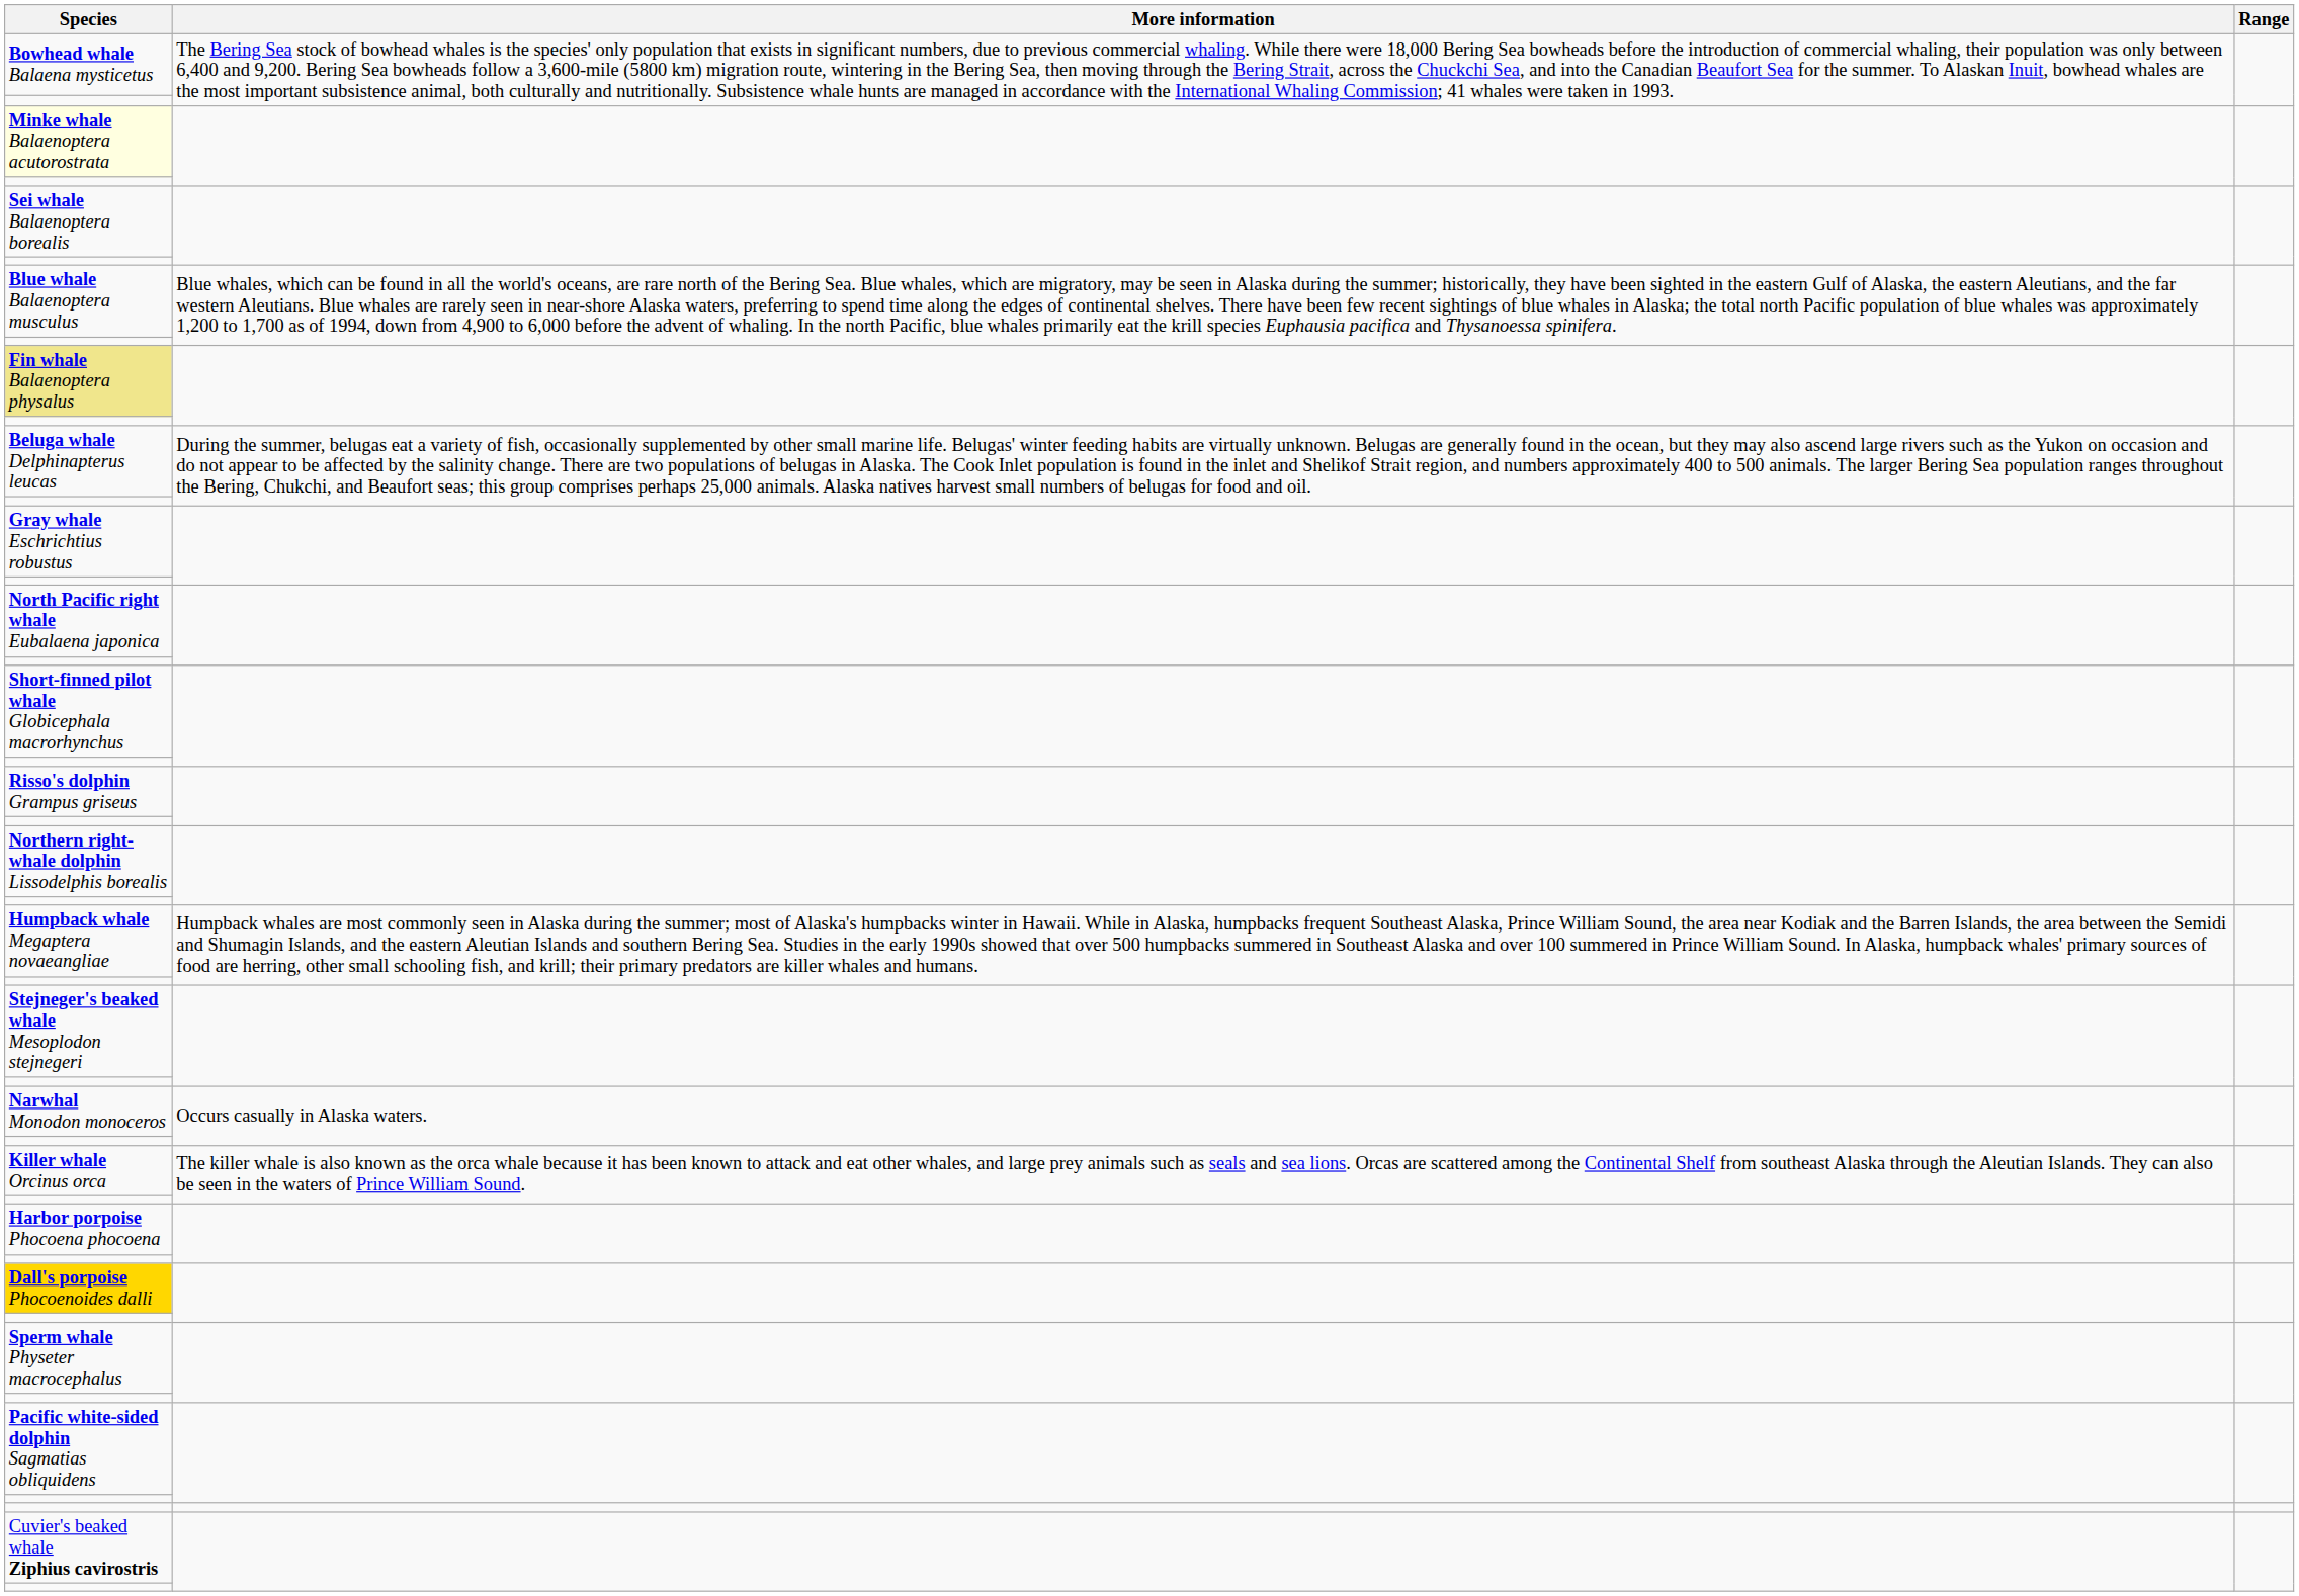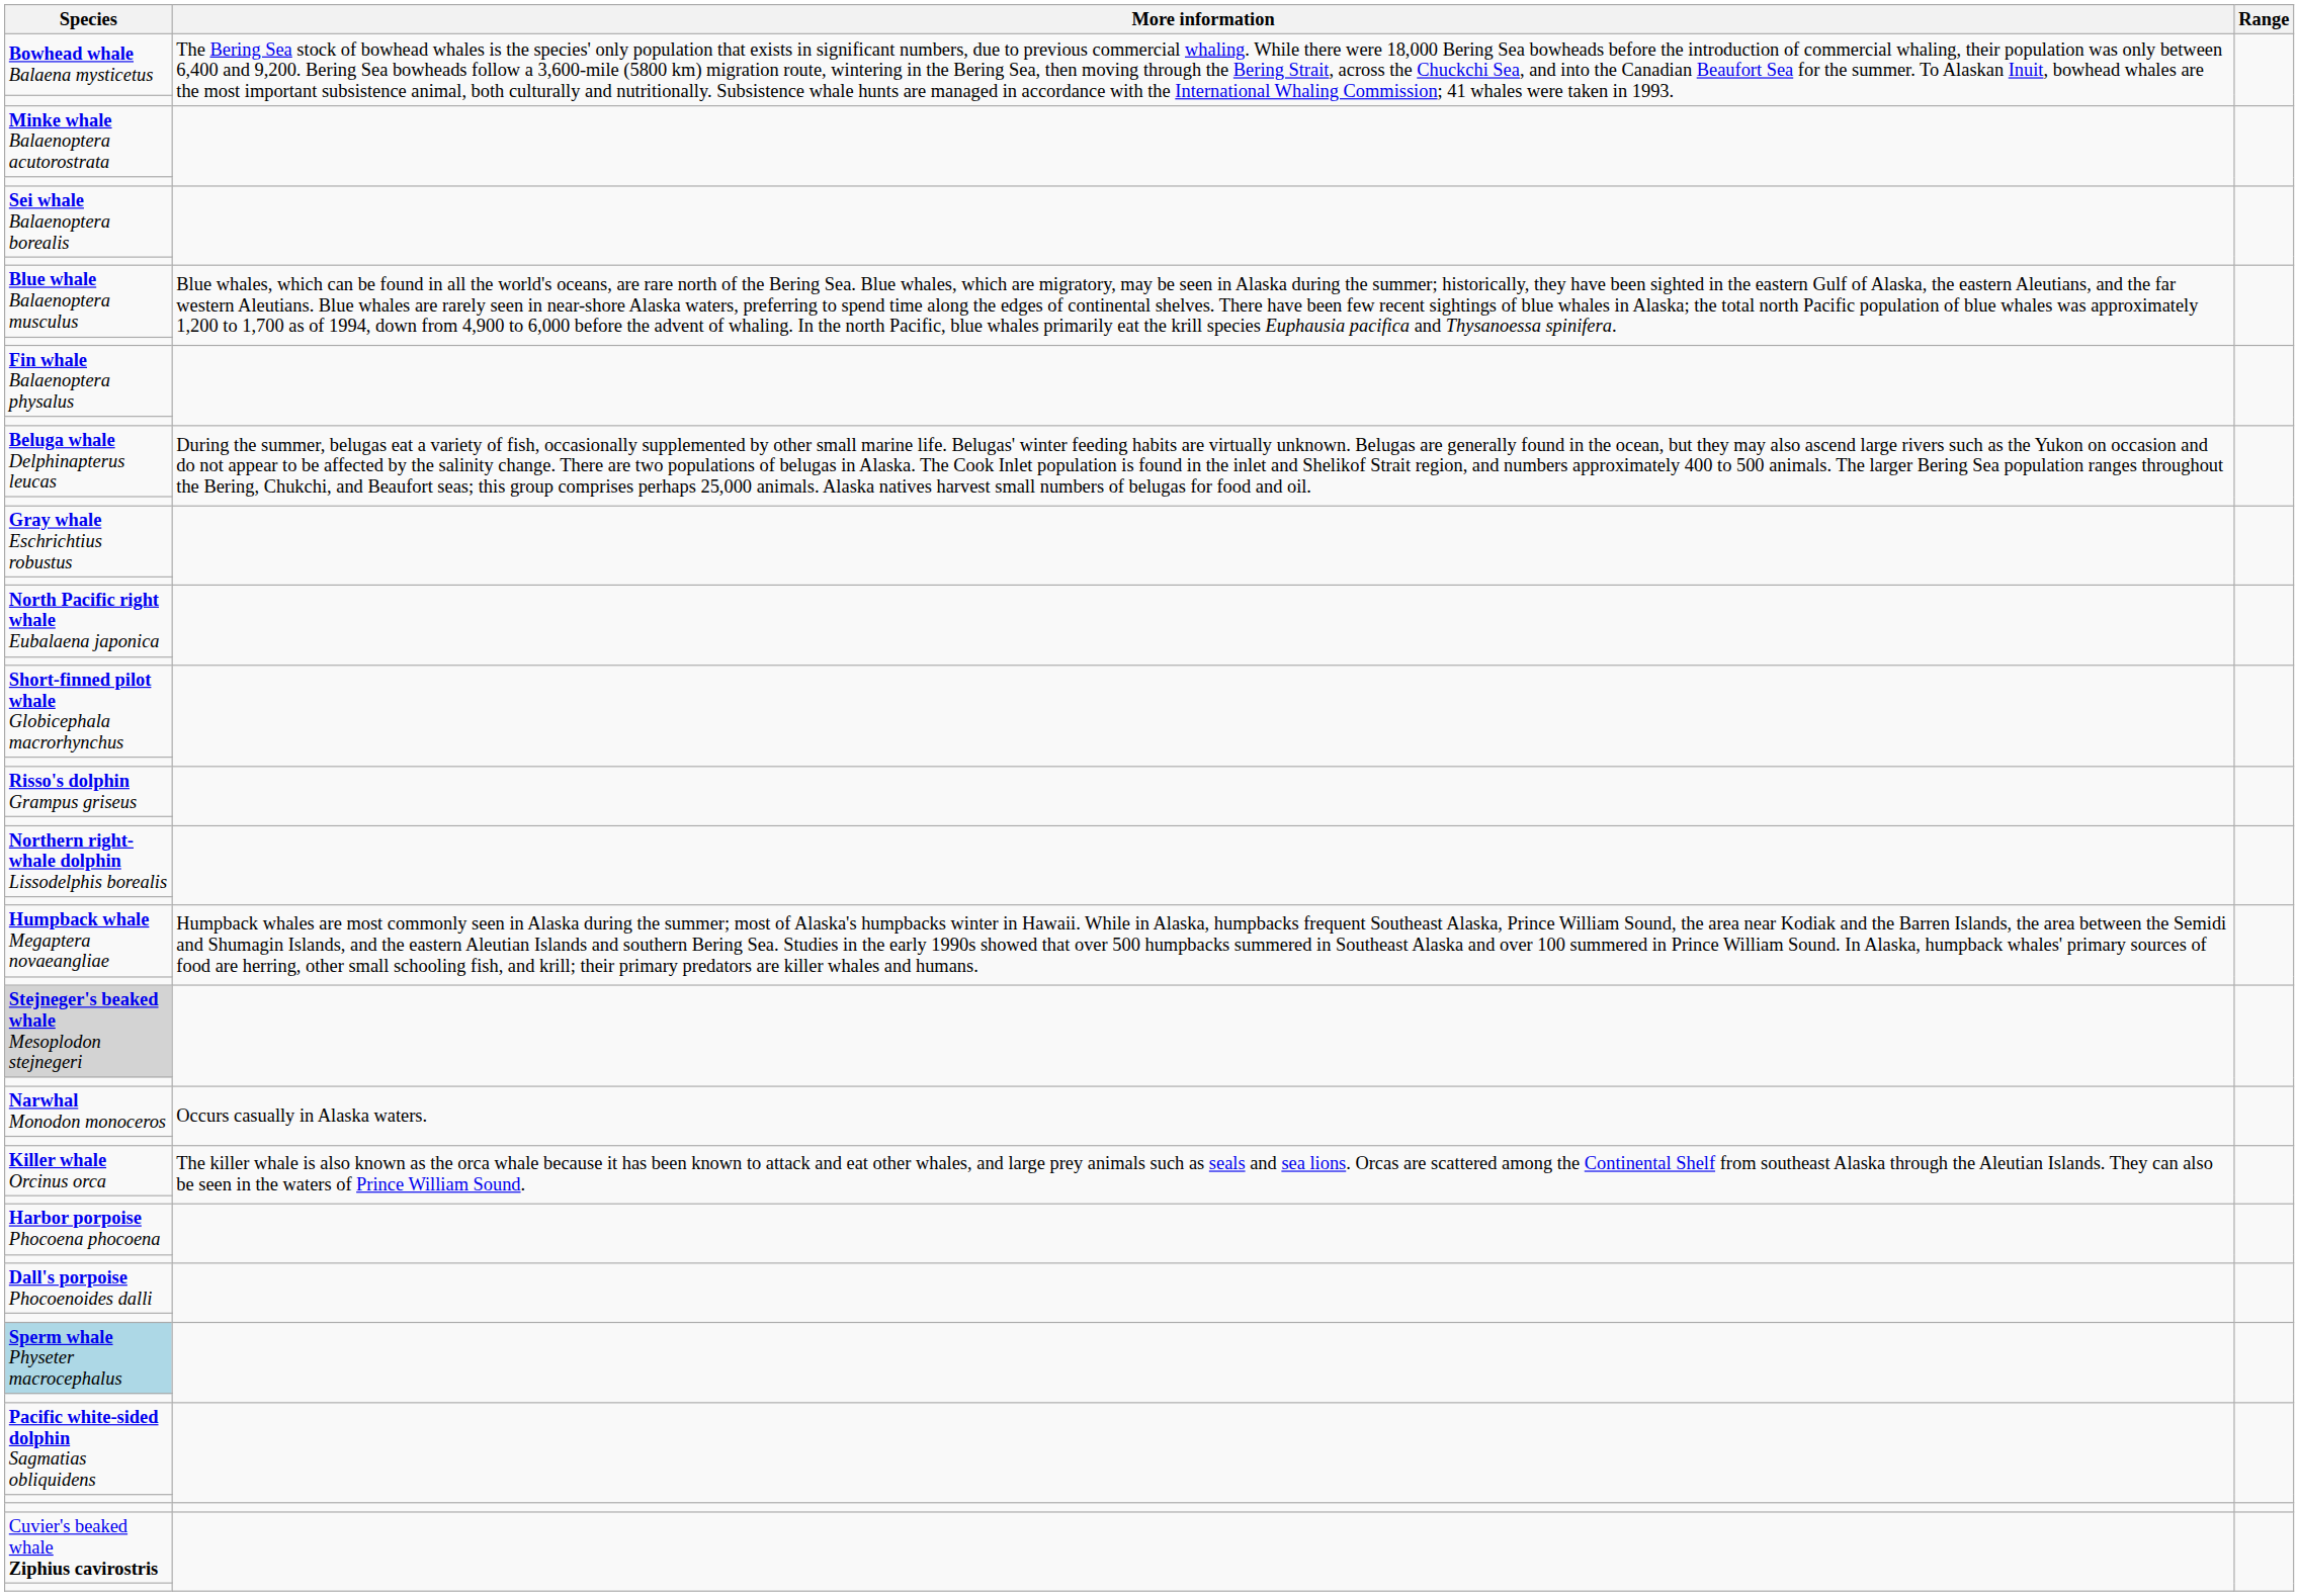Minke whale Balaenoptera acutorostrata | Species: lightyellow background -> no background
Fin whale Balaenoptera physalus | Species: khaki background -> no background
Stejneger's beaked whale Mesoplodon stejnegeri | Species: no background -> lightgrey background
Dall's porpoise Phocoenoides dalli | Species: gold background -> no background
Sperm whale Physeter macrocephalus | Species: no background -> lightblue background
